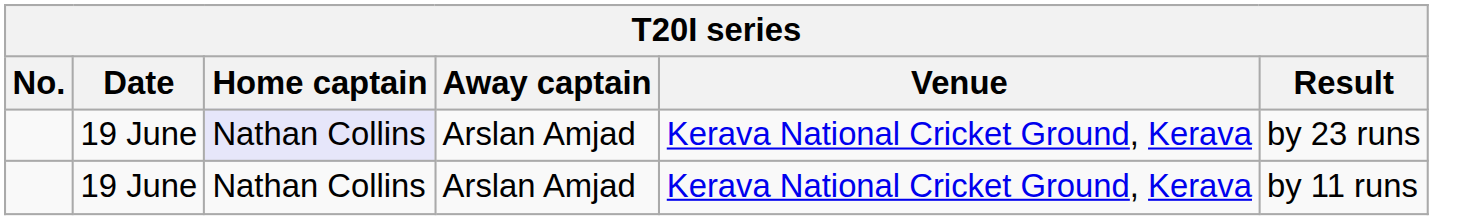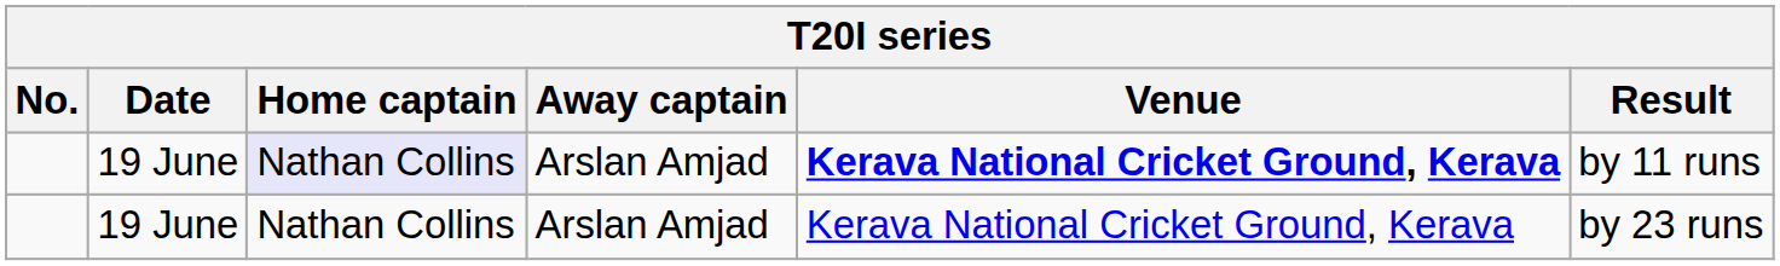row 3 | Venue: normal -> bold
row 3 | Result: by 23 runs -> by 11 runs
row 4 | Result: by 11 runs -> by 23 runs
